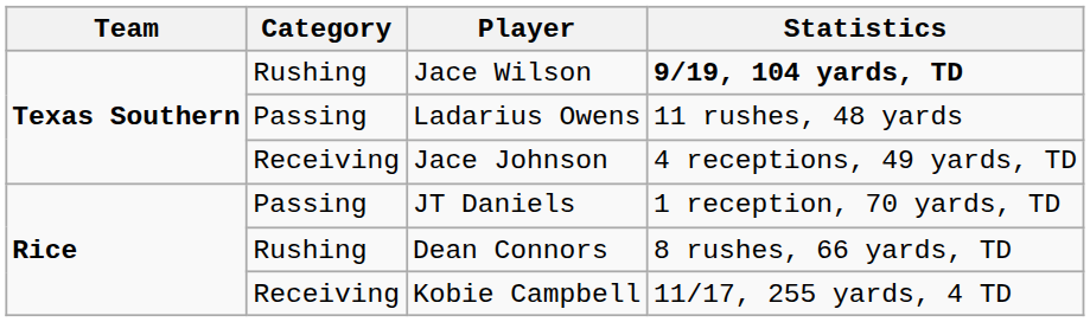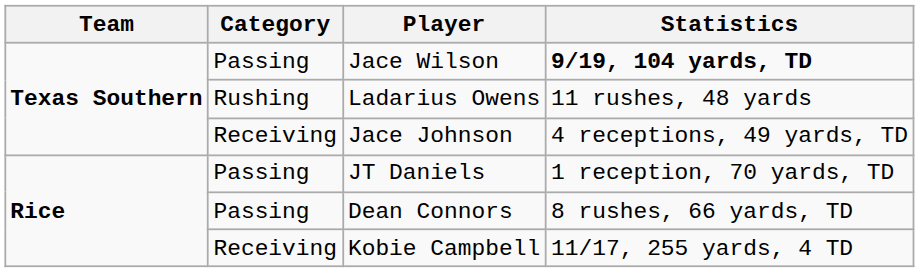Jace Wilson | Category: Rushing -> Passing
Ladarius Owens | Category: Passing -> Rushing
Dean Connors | Category: Rushing -> Passing
